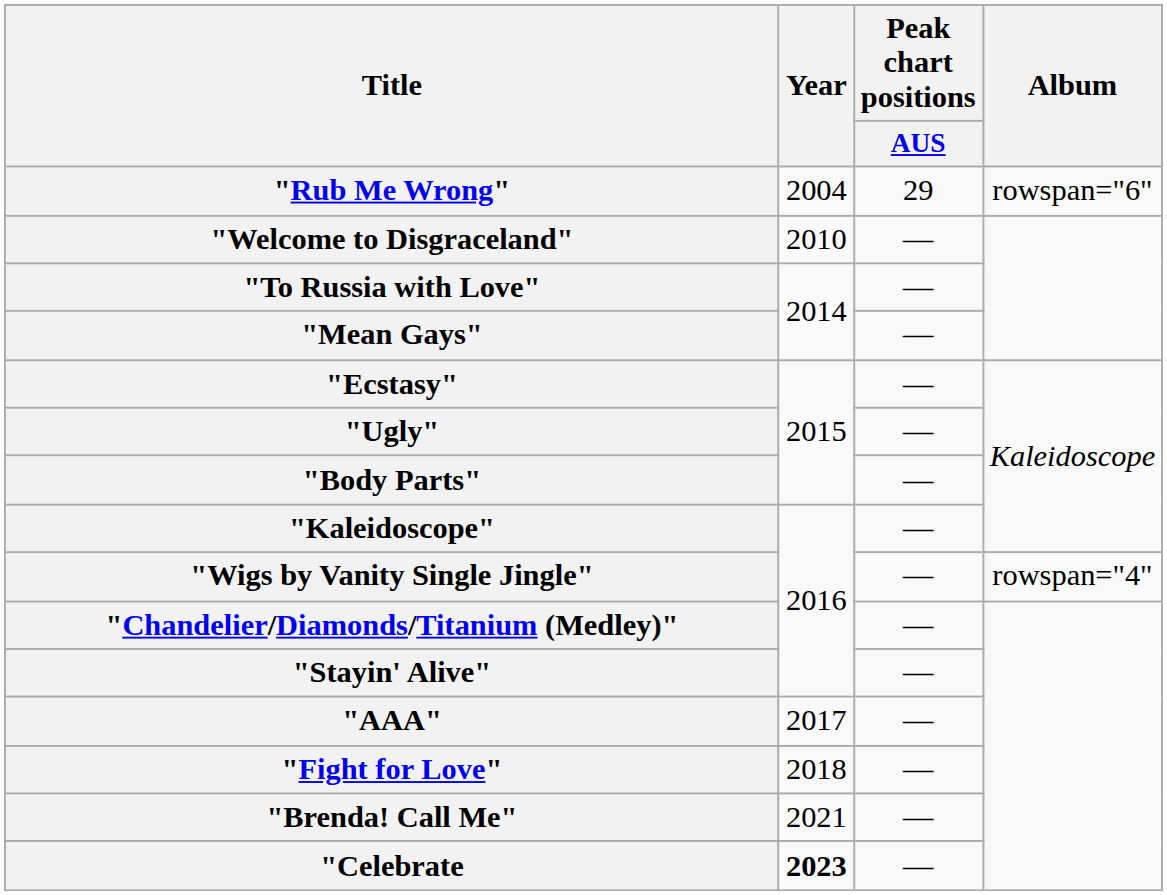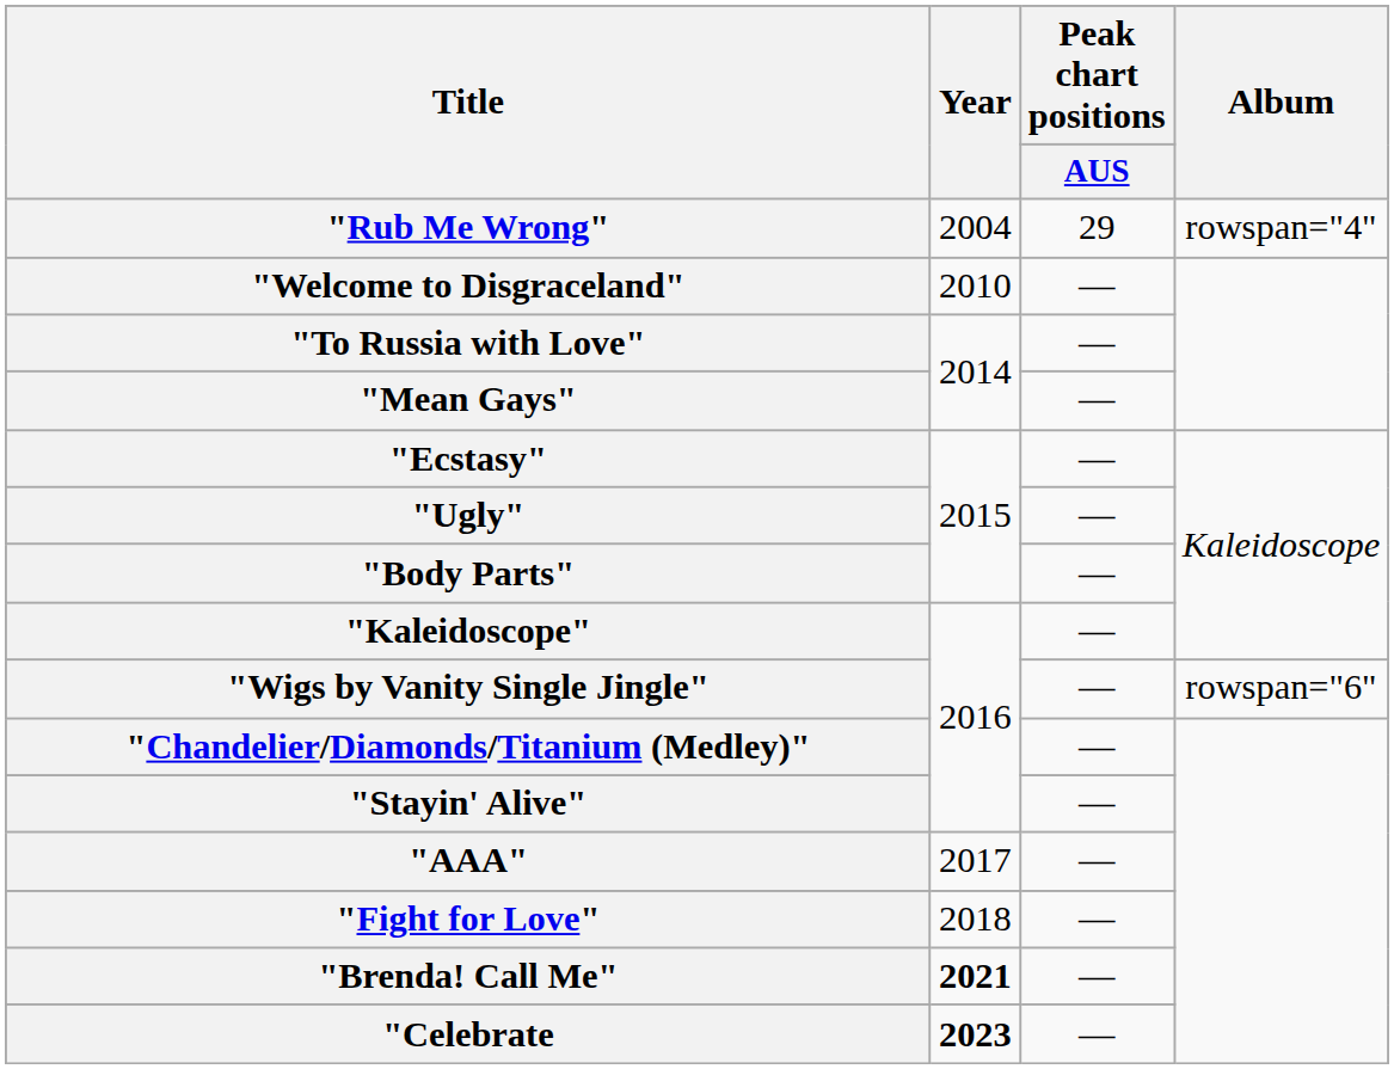"Rub Me Wrong" | Album: rowspan="6" -> rowspan="4"
"Wigs by Vanity Single Jingle" | Album: rowspan="4" -> rowspan="6"
"Brenda! Call Me" | Year: normal -> bold
